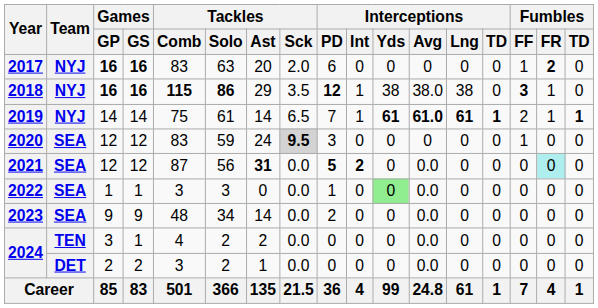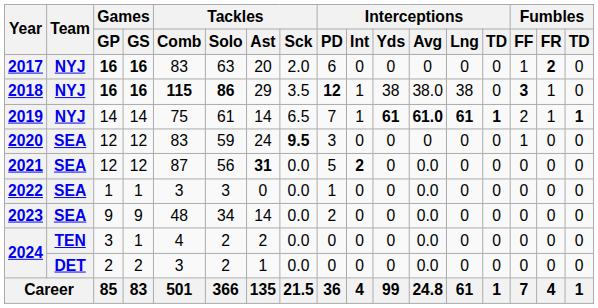2020 | Tackles / Sck: lightgrey background -> no background
2021 | Interceptions / PD: bold -> normal
2021 | Fumbles / FR: paleturquoise background -> no background
2022 | Interceptions / Yds: lightgreen background -> no background
